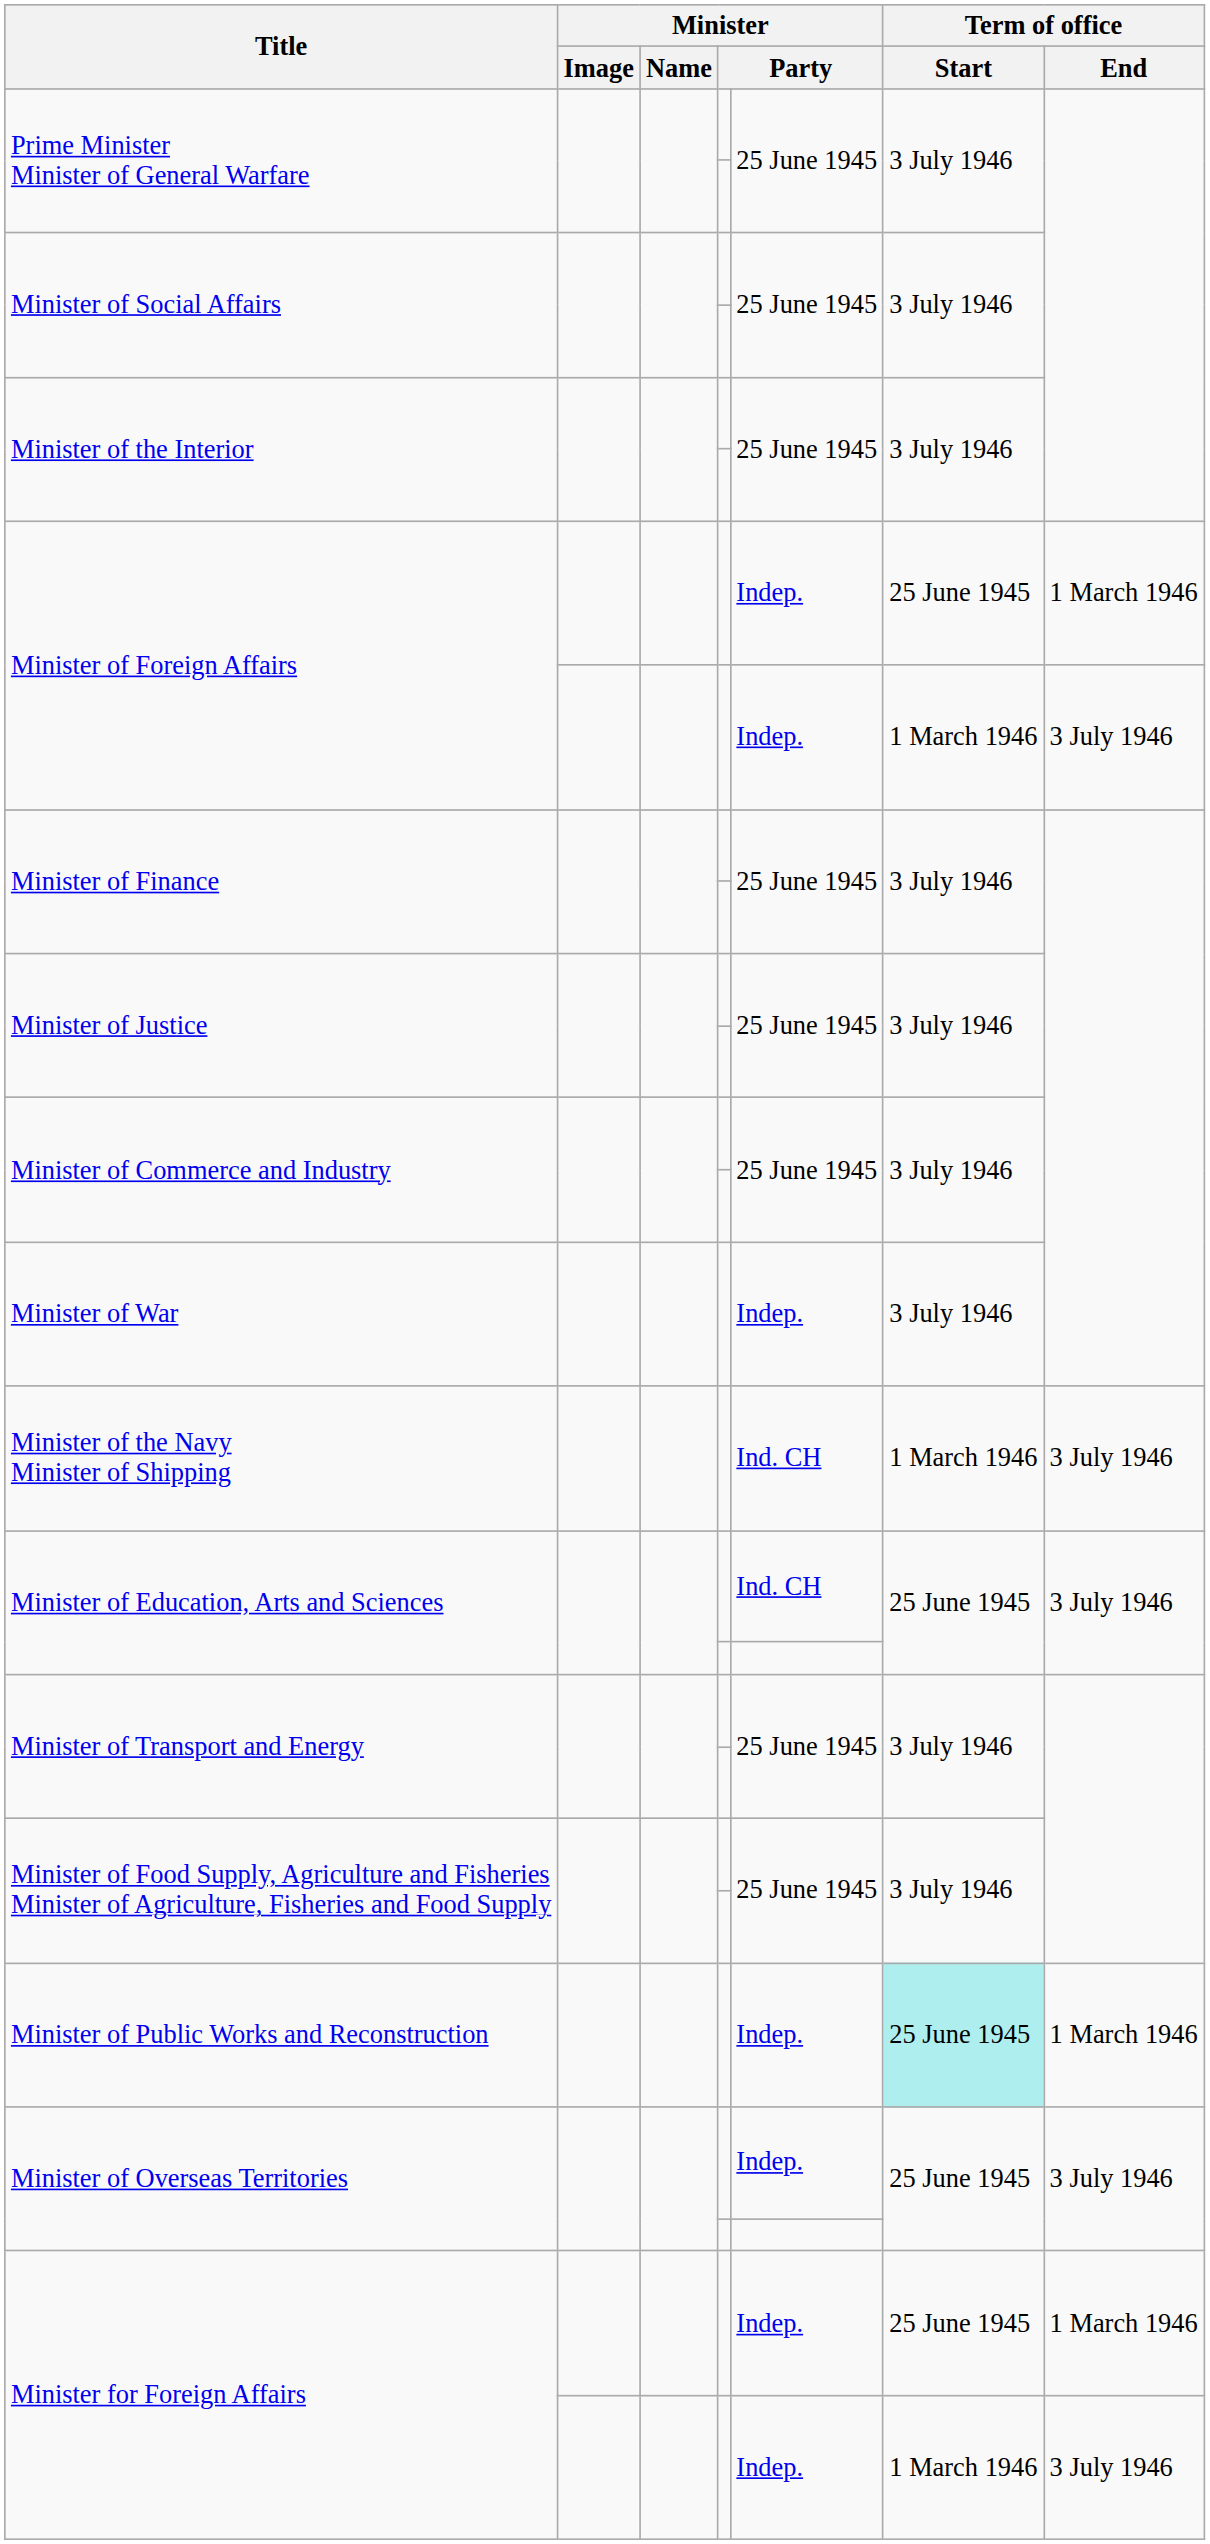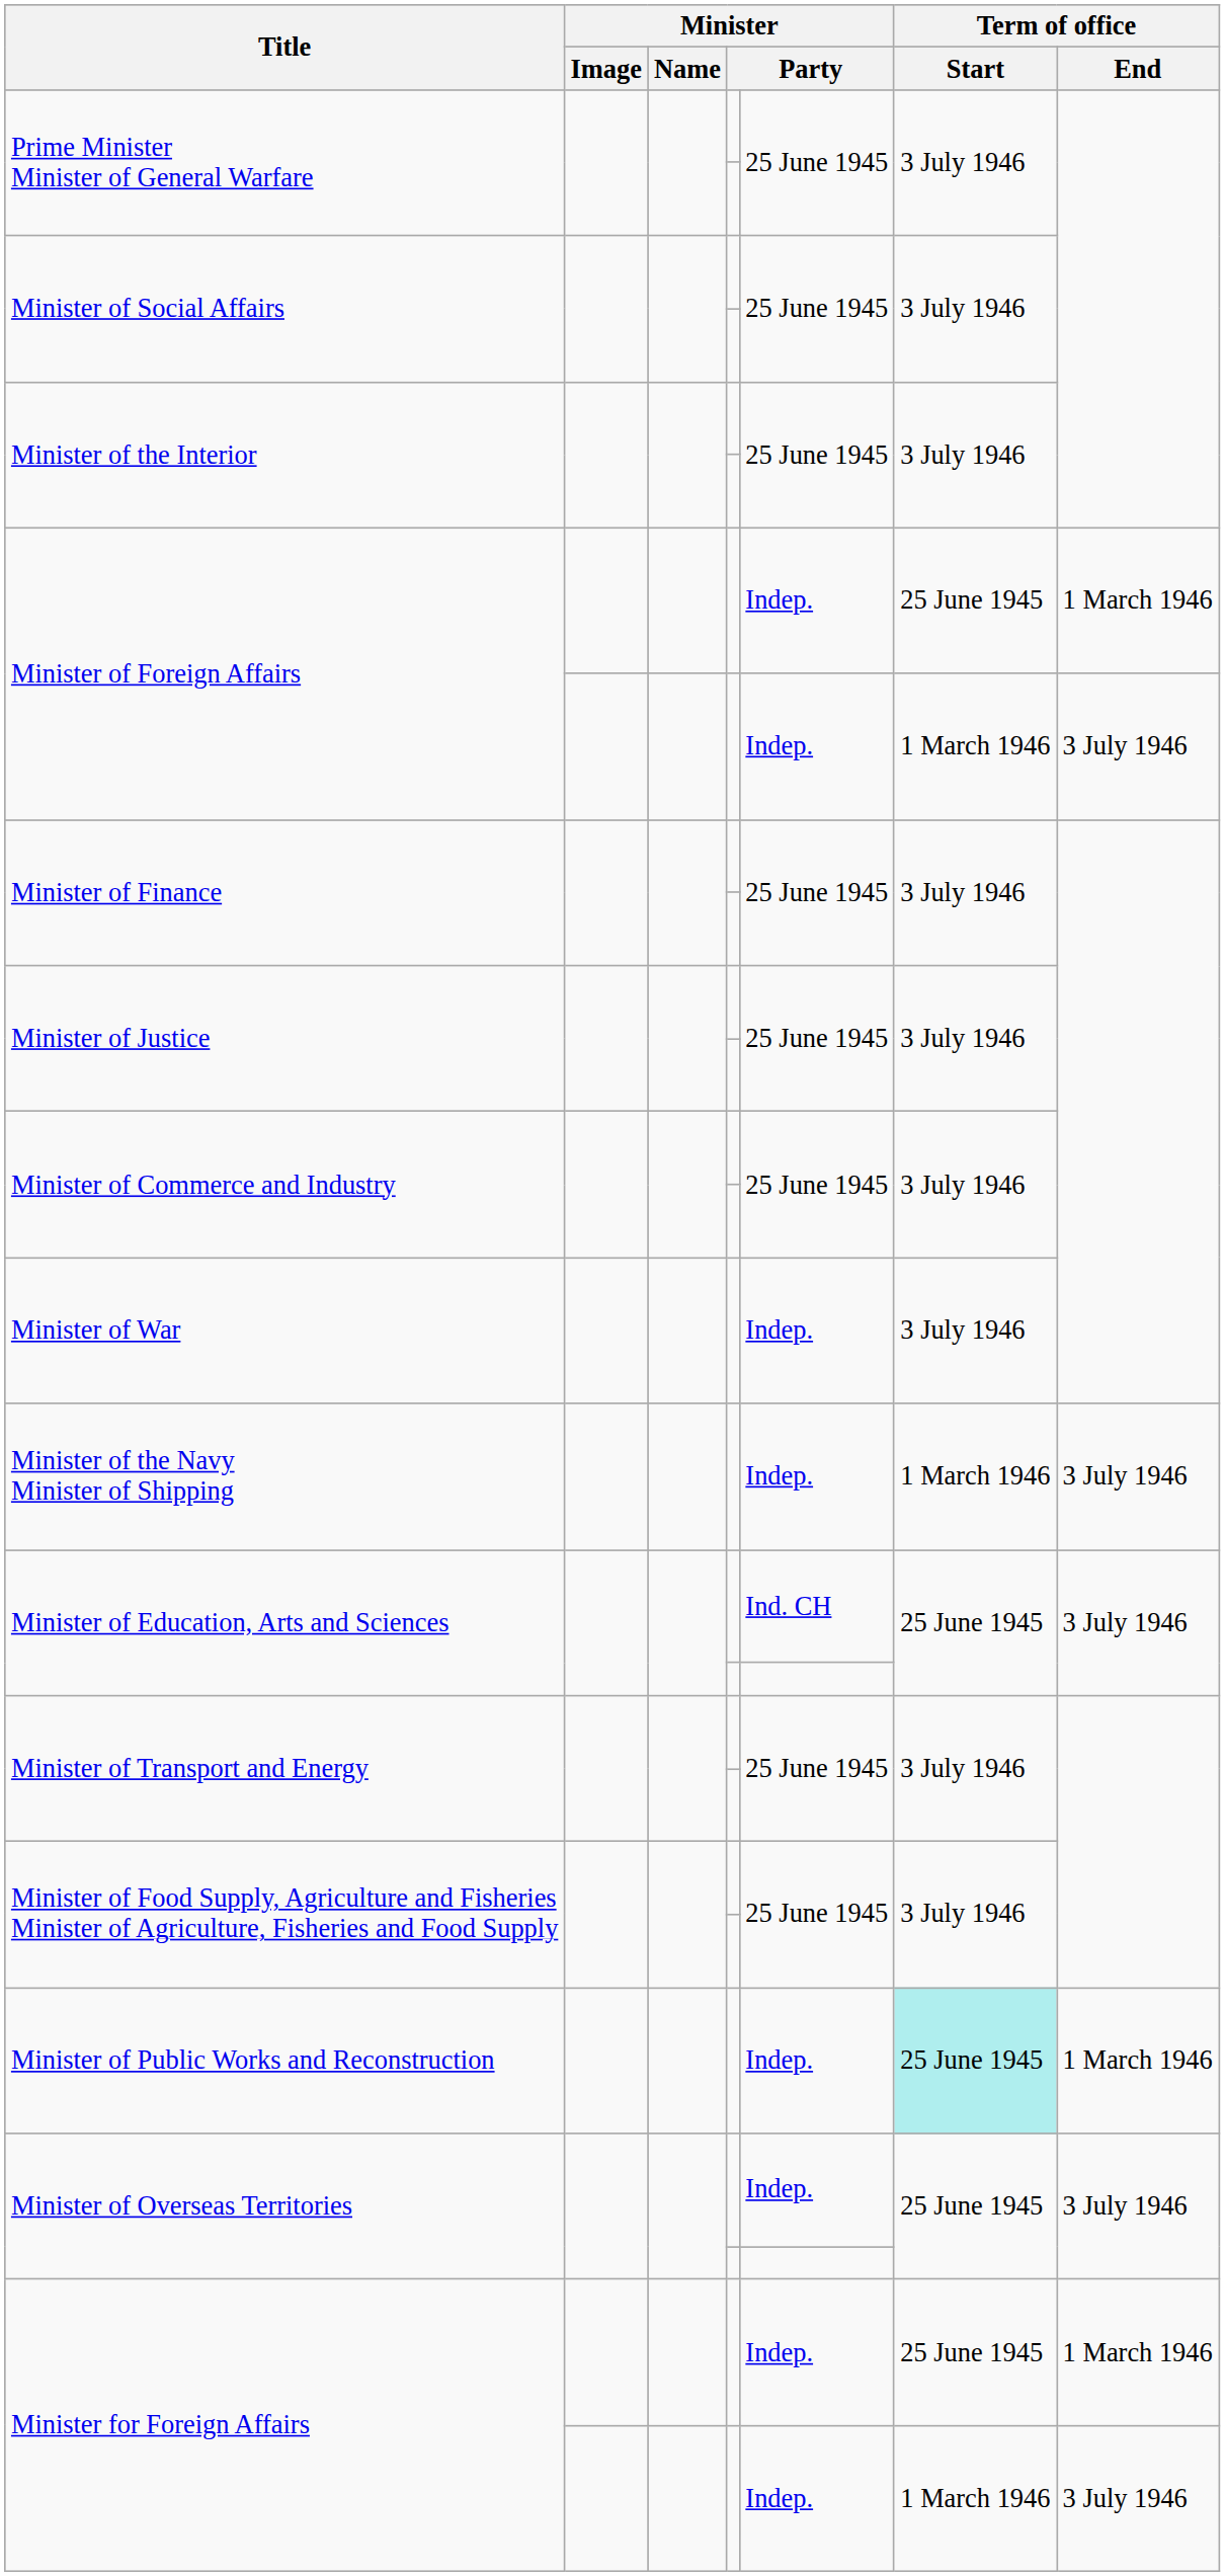Minister of the Navy Minister of Shipping | column 5: Ind. CH -> Indep.
